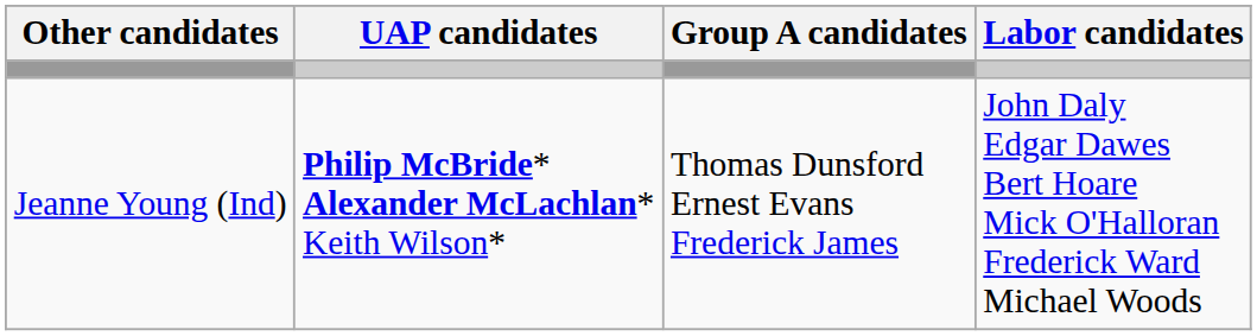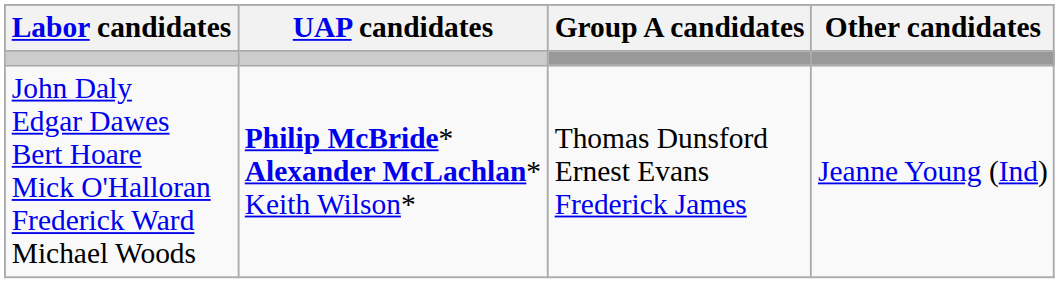columns swapped: Labor candidates <-> Other candidates
